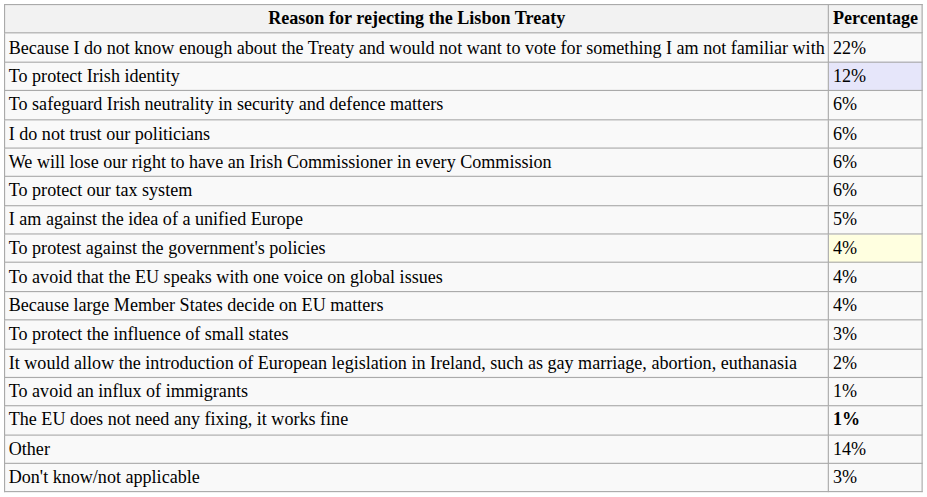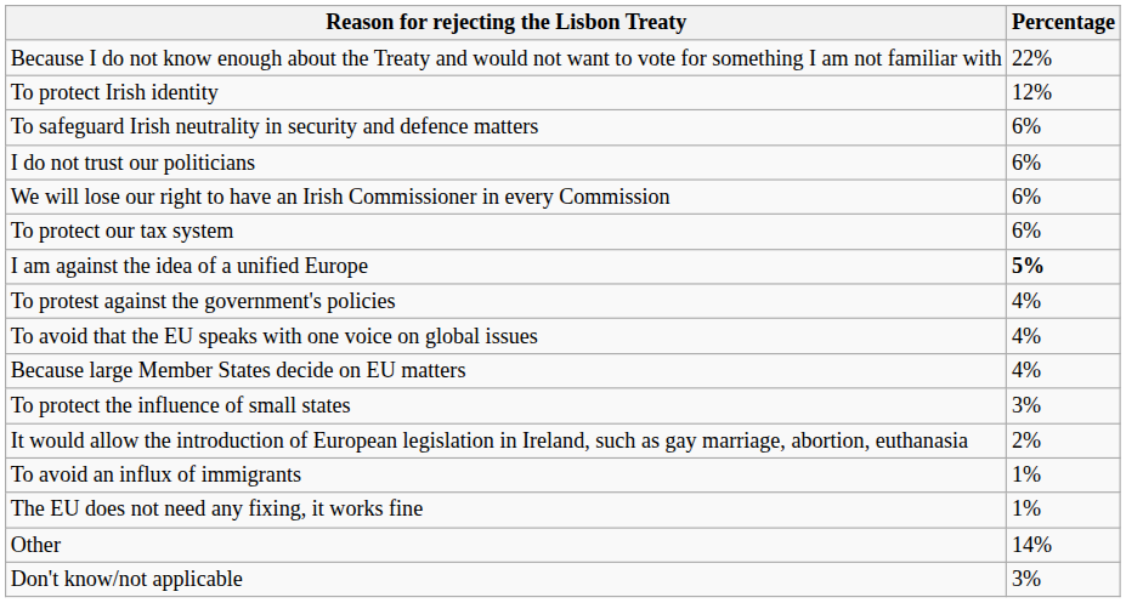To protect Irish identity | Percentage: lavender background -> no background
I am against the idea of a unified Europe | Percentage: normal -> bold
To protest against the government's policies | Percentage: lightyellow background -> no background
The EU does not need any fixing, it works fine | Percentage: bold -> normal
